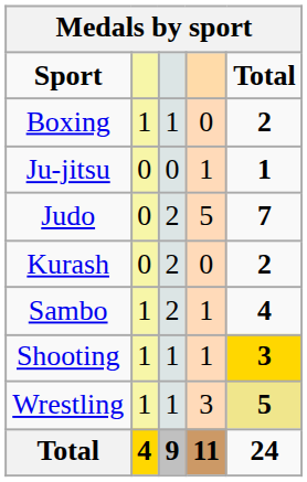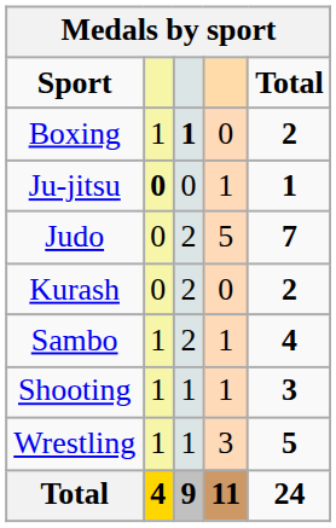Boxing | column 3: normal -> bold
Ju-jitsu | column 2: normal -> bold
Shooting | Total: gold background -> no background
Wrestling | Total: khaki background -> no background
